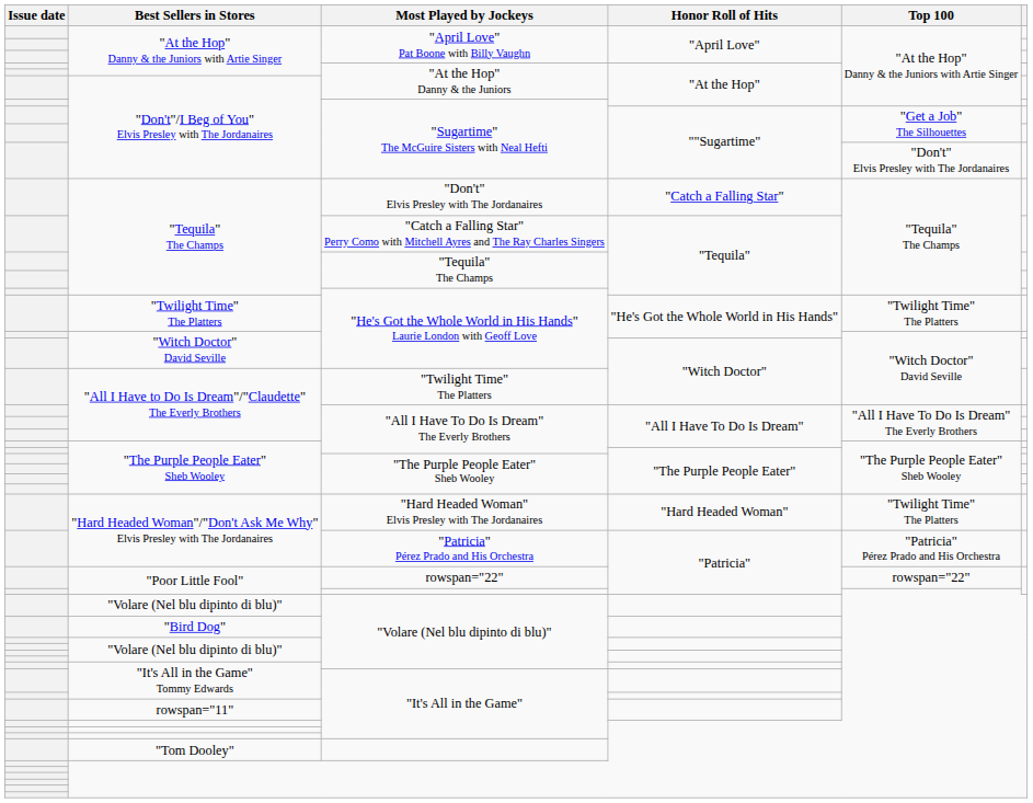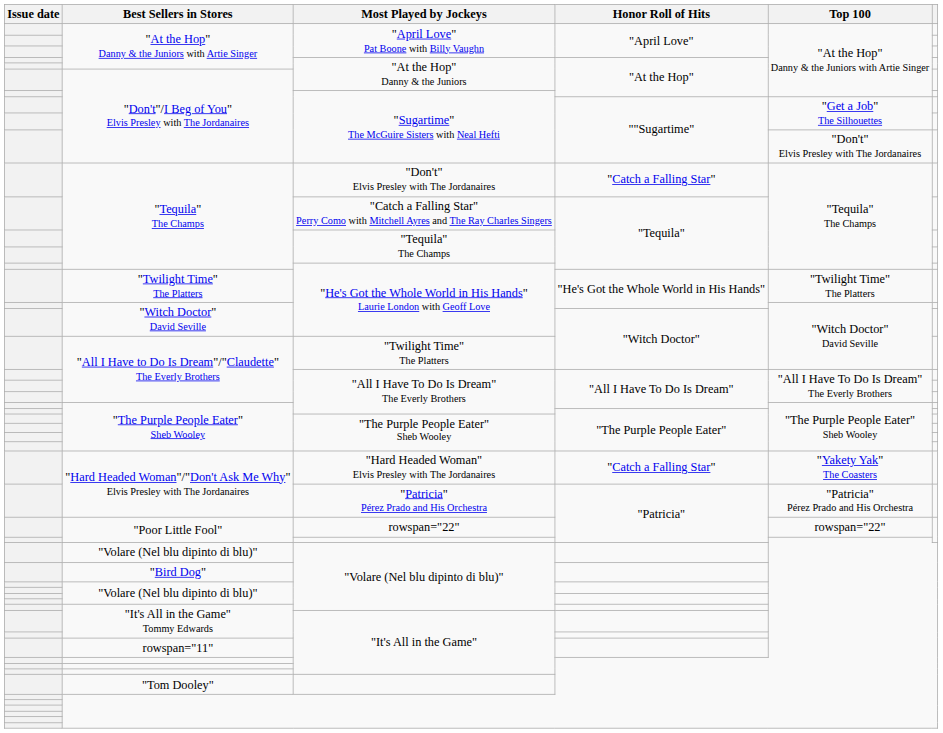"Hard Headed Woman" Elvis Presley with The Jordanaires | Honor Roll of Hits: "Hard Headed Woman" -> "Catch a Falling Star"
"Hard Headed Woman" Elvis Presley with The Jordanaires | Top 100: "Twilight Time" The Platters -> "Yakety Yak" The Coasters
